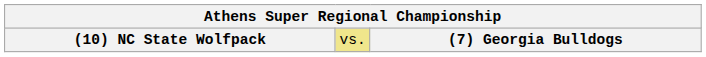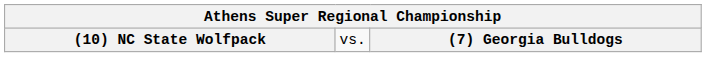(10) NC State Wolfpack | column 2: khaki background -> no background
